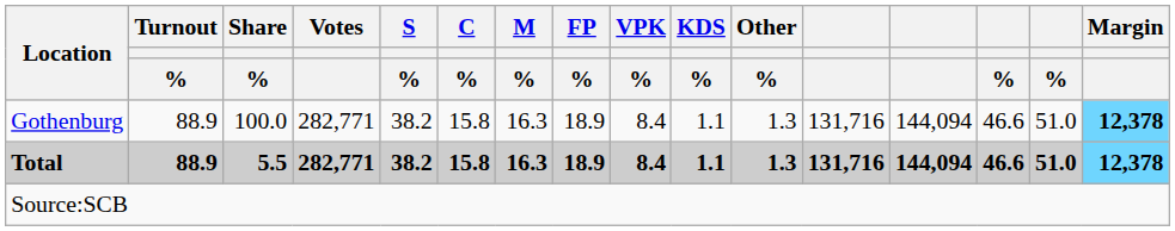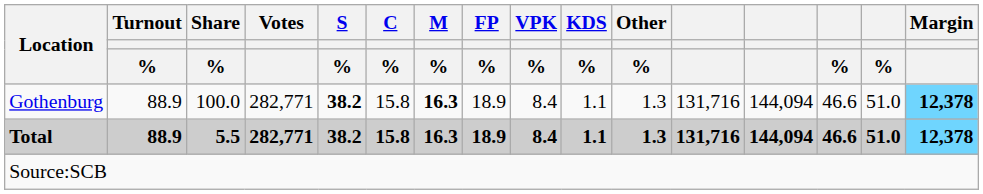Gothenburg | S / %: normal -> bold
Gothenburg | M / %: normal -> bold
